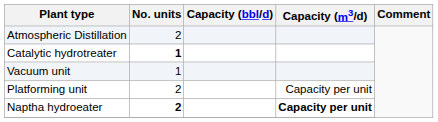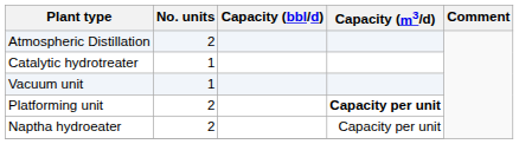Catalytic hydrotreater | No. units: bold -> normal
Platforming unit | Capacity (m3/d): normal -> bold
Naptha hydroeater | No. units: bold -> normal
Naptha hydroeater | Capacity (m3/d): bold -> normal
